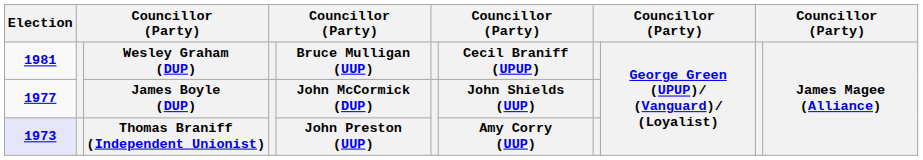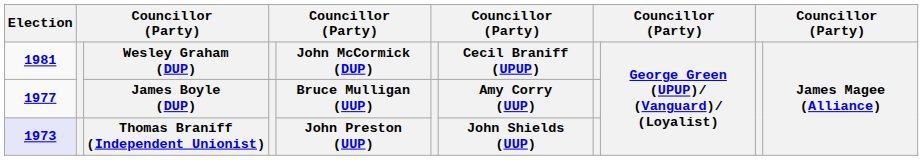Wesley Graham (DUP) | column 5: Bruce Mulligan (UUP) -> John McCormick (DUP)
James Boyle (DUP) | column 5: John McCormick (DUP) -> Bruce Mulligan (UUP)
James Boyle (DUP) | column 7: John Shields (UUP) -> Amy Corry (UUP)
Thomas Braniff (Independent Unionist) | column 7: Amy Corry (UUP) -> John Shields (UUP)
